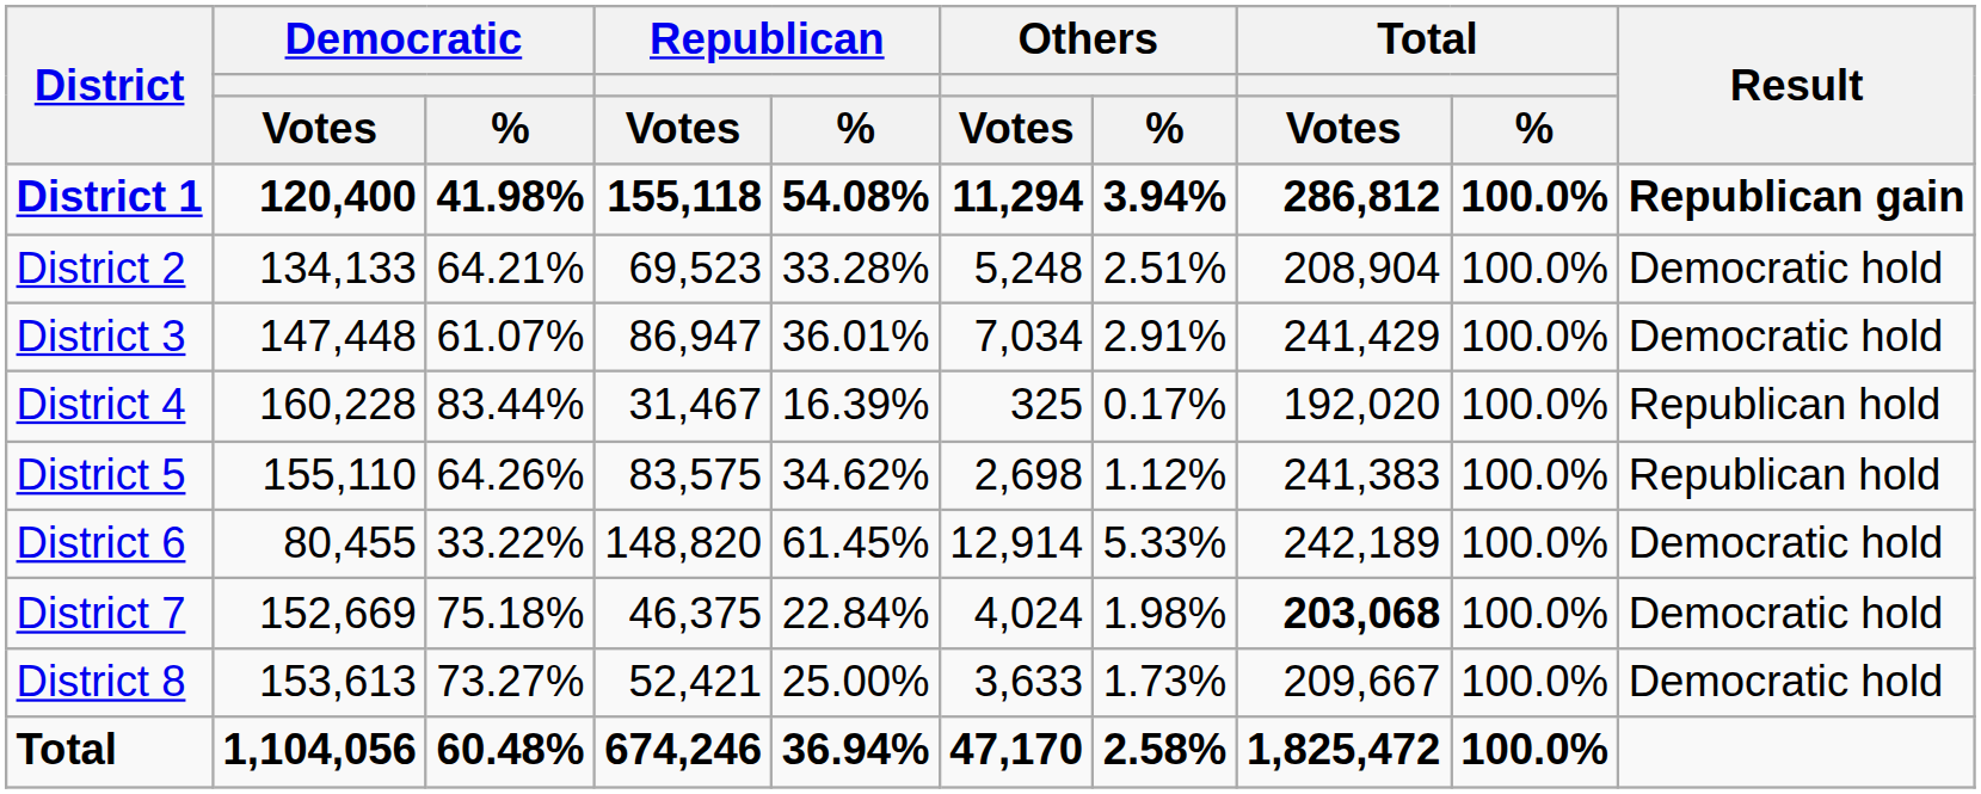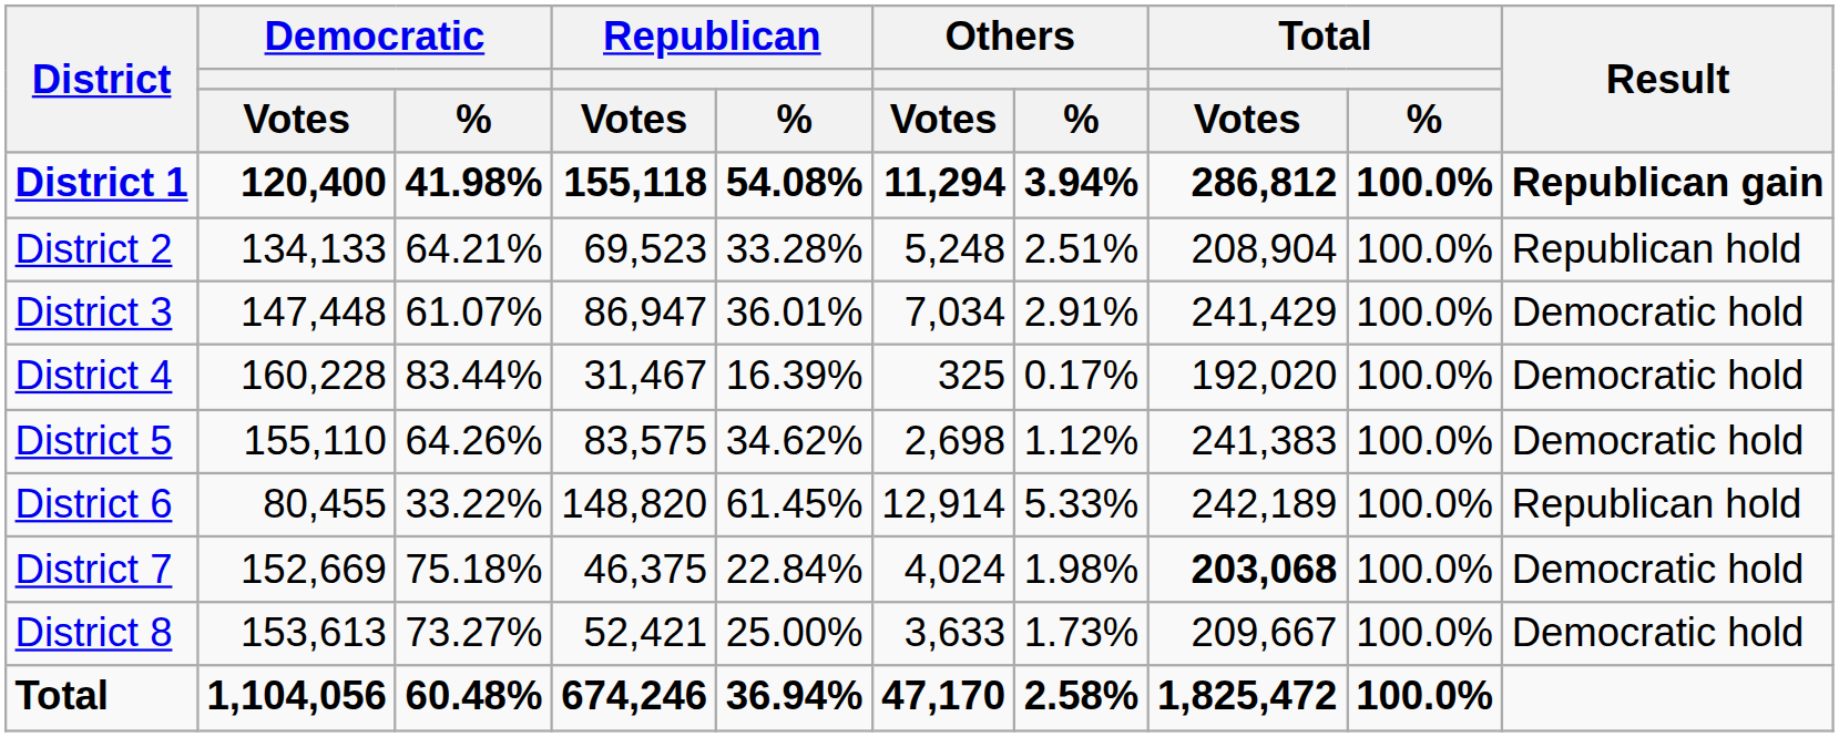District 2 | Result: Democratic hold -> Republican hold
District 4 | Result: Republican hold -> Democratic hold
District 5 | Result: Republican hold -> Democratic hold
District 6 | Result: Democratic hold -> Republican hold
